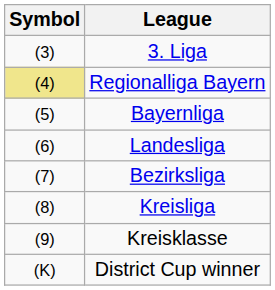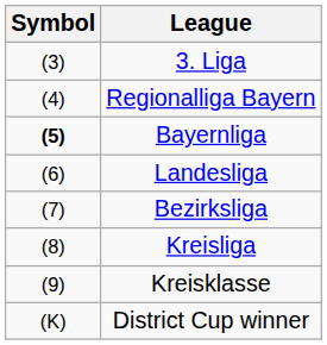Regionalliga Bayern | Symbol: khaki background -> no background
Bayernliga | Symbol: normal -> bold
